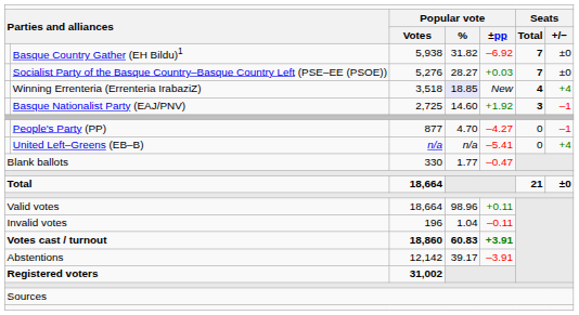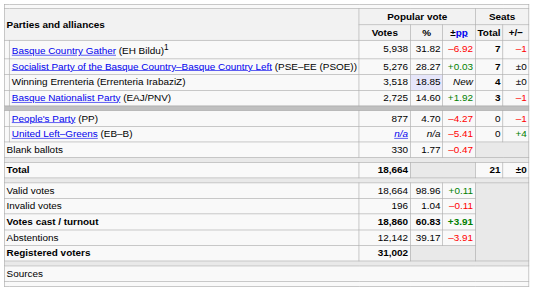Basque Country Gather (EH Bildu)1 | column 7: ±0 -> –1
Winning Errenteria (Errenteria IrabaziZ) | column 7: +4 -> ±0
